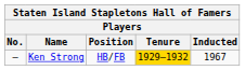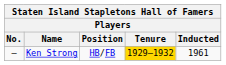Ken Strong | Inducted: 1967 -> 1961
